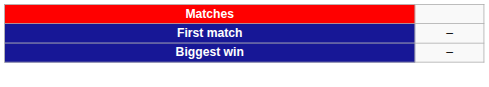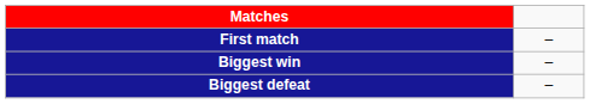+ row: Biggest defeat | –
